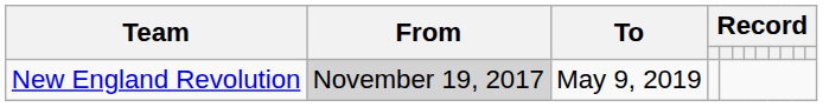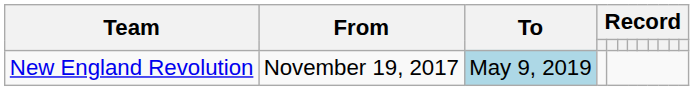New England Revolution | From: lightgrey background -> no background
New England Revolution | To: no background -> lightblue background
